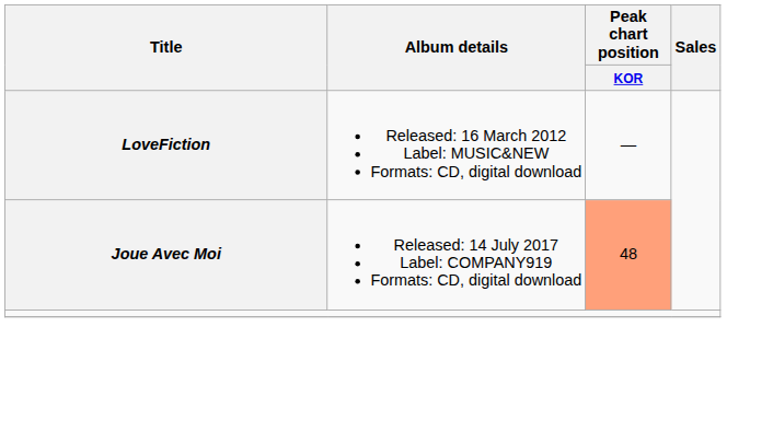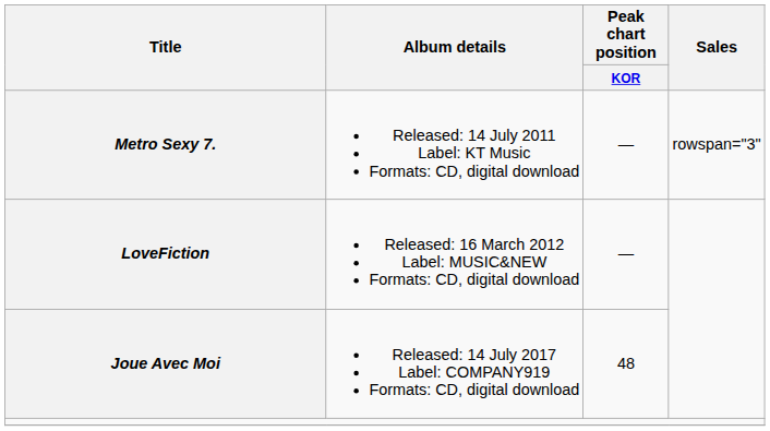+ row: Metro Sexy 7. | Released: 14 July 2011 Label: KT Music Formats: CD, digital download | — | rowspan="3"
Joue Avec Moi | Peak chart position / KOR: lightsalmon background -> no background
